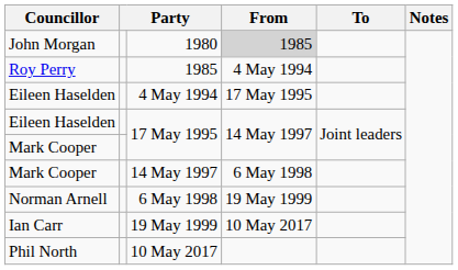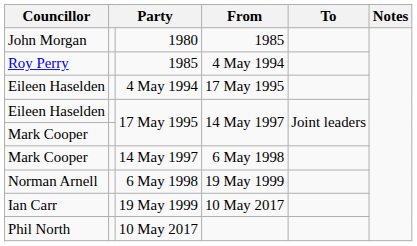1980 | From: lightgrey background -> no background
